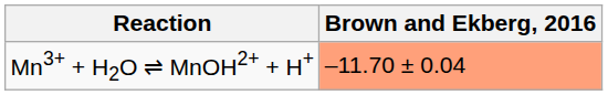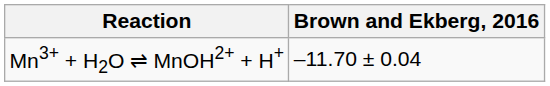Mn3+ + H2O ⇌ MnOH2+ + H+ | Brown and Ekberg, 2016: lightsalmon background -> no background
